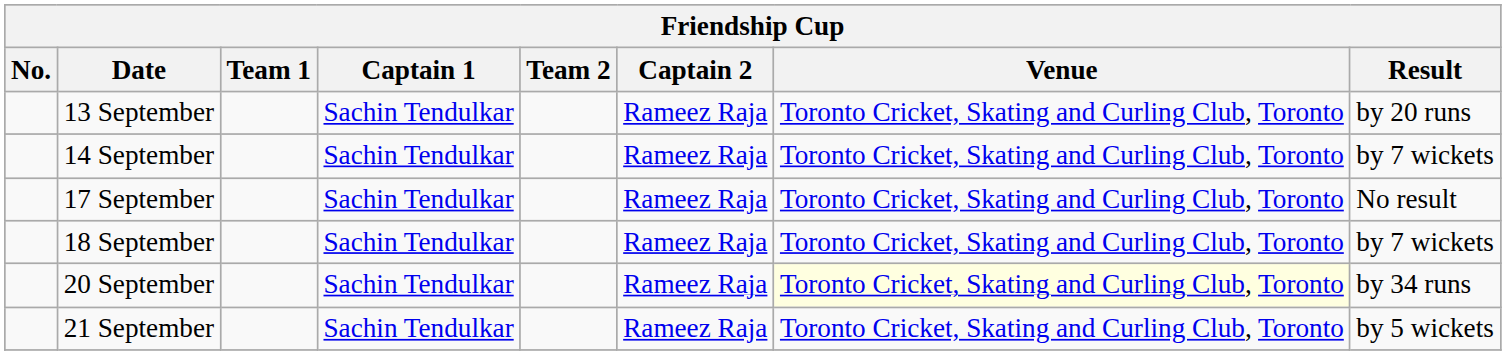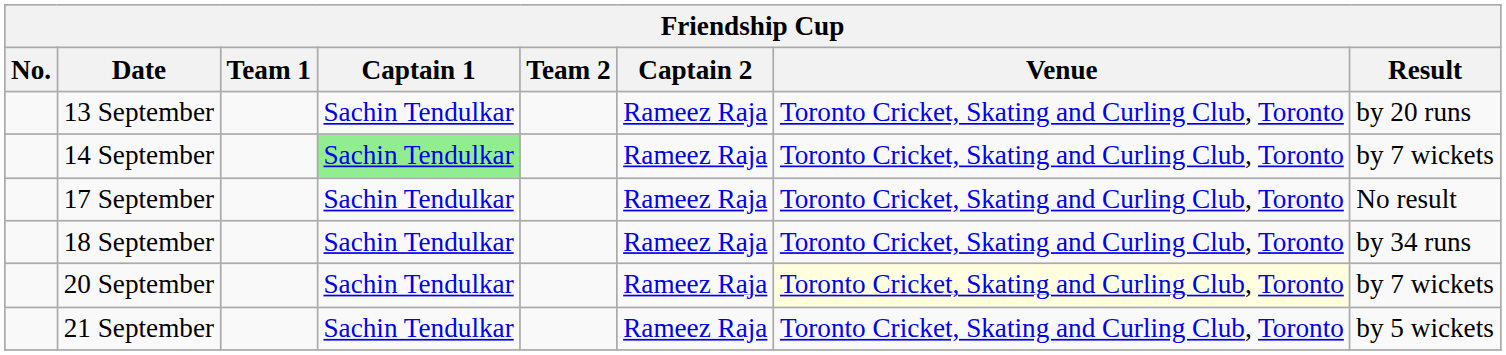14 September | Captain 1: no background -> lightgreen background
18 September | Result: by 7 wickets -> by 34 runs
20 September | Result: by 34 runs -> by 7 wickets
